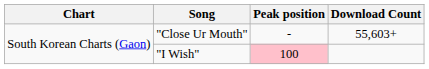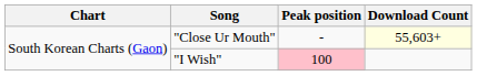"Close Ur Mouth" | Download Count: no background -> lightyellow background
